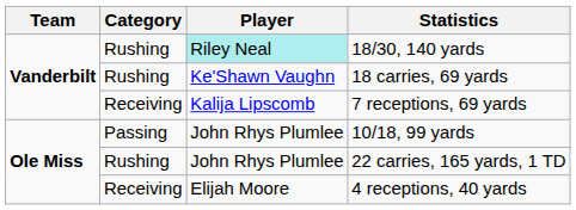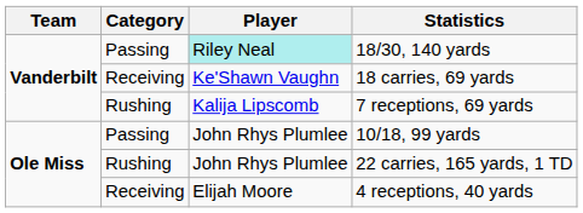18/30, 140 yards | Category: Rushing -> Passing
18 carries, 69 yards | Category: Rushing -> Receiving
7 receptions, 69 yards | Category: Receiving -> Rushing
